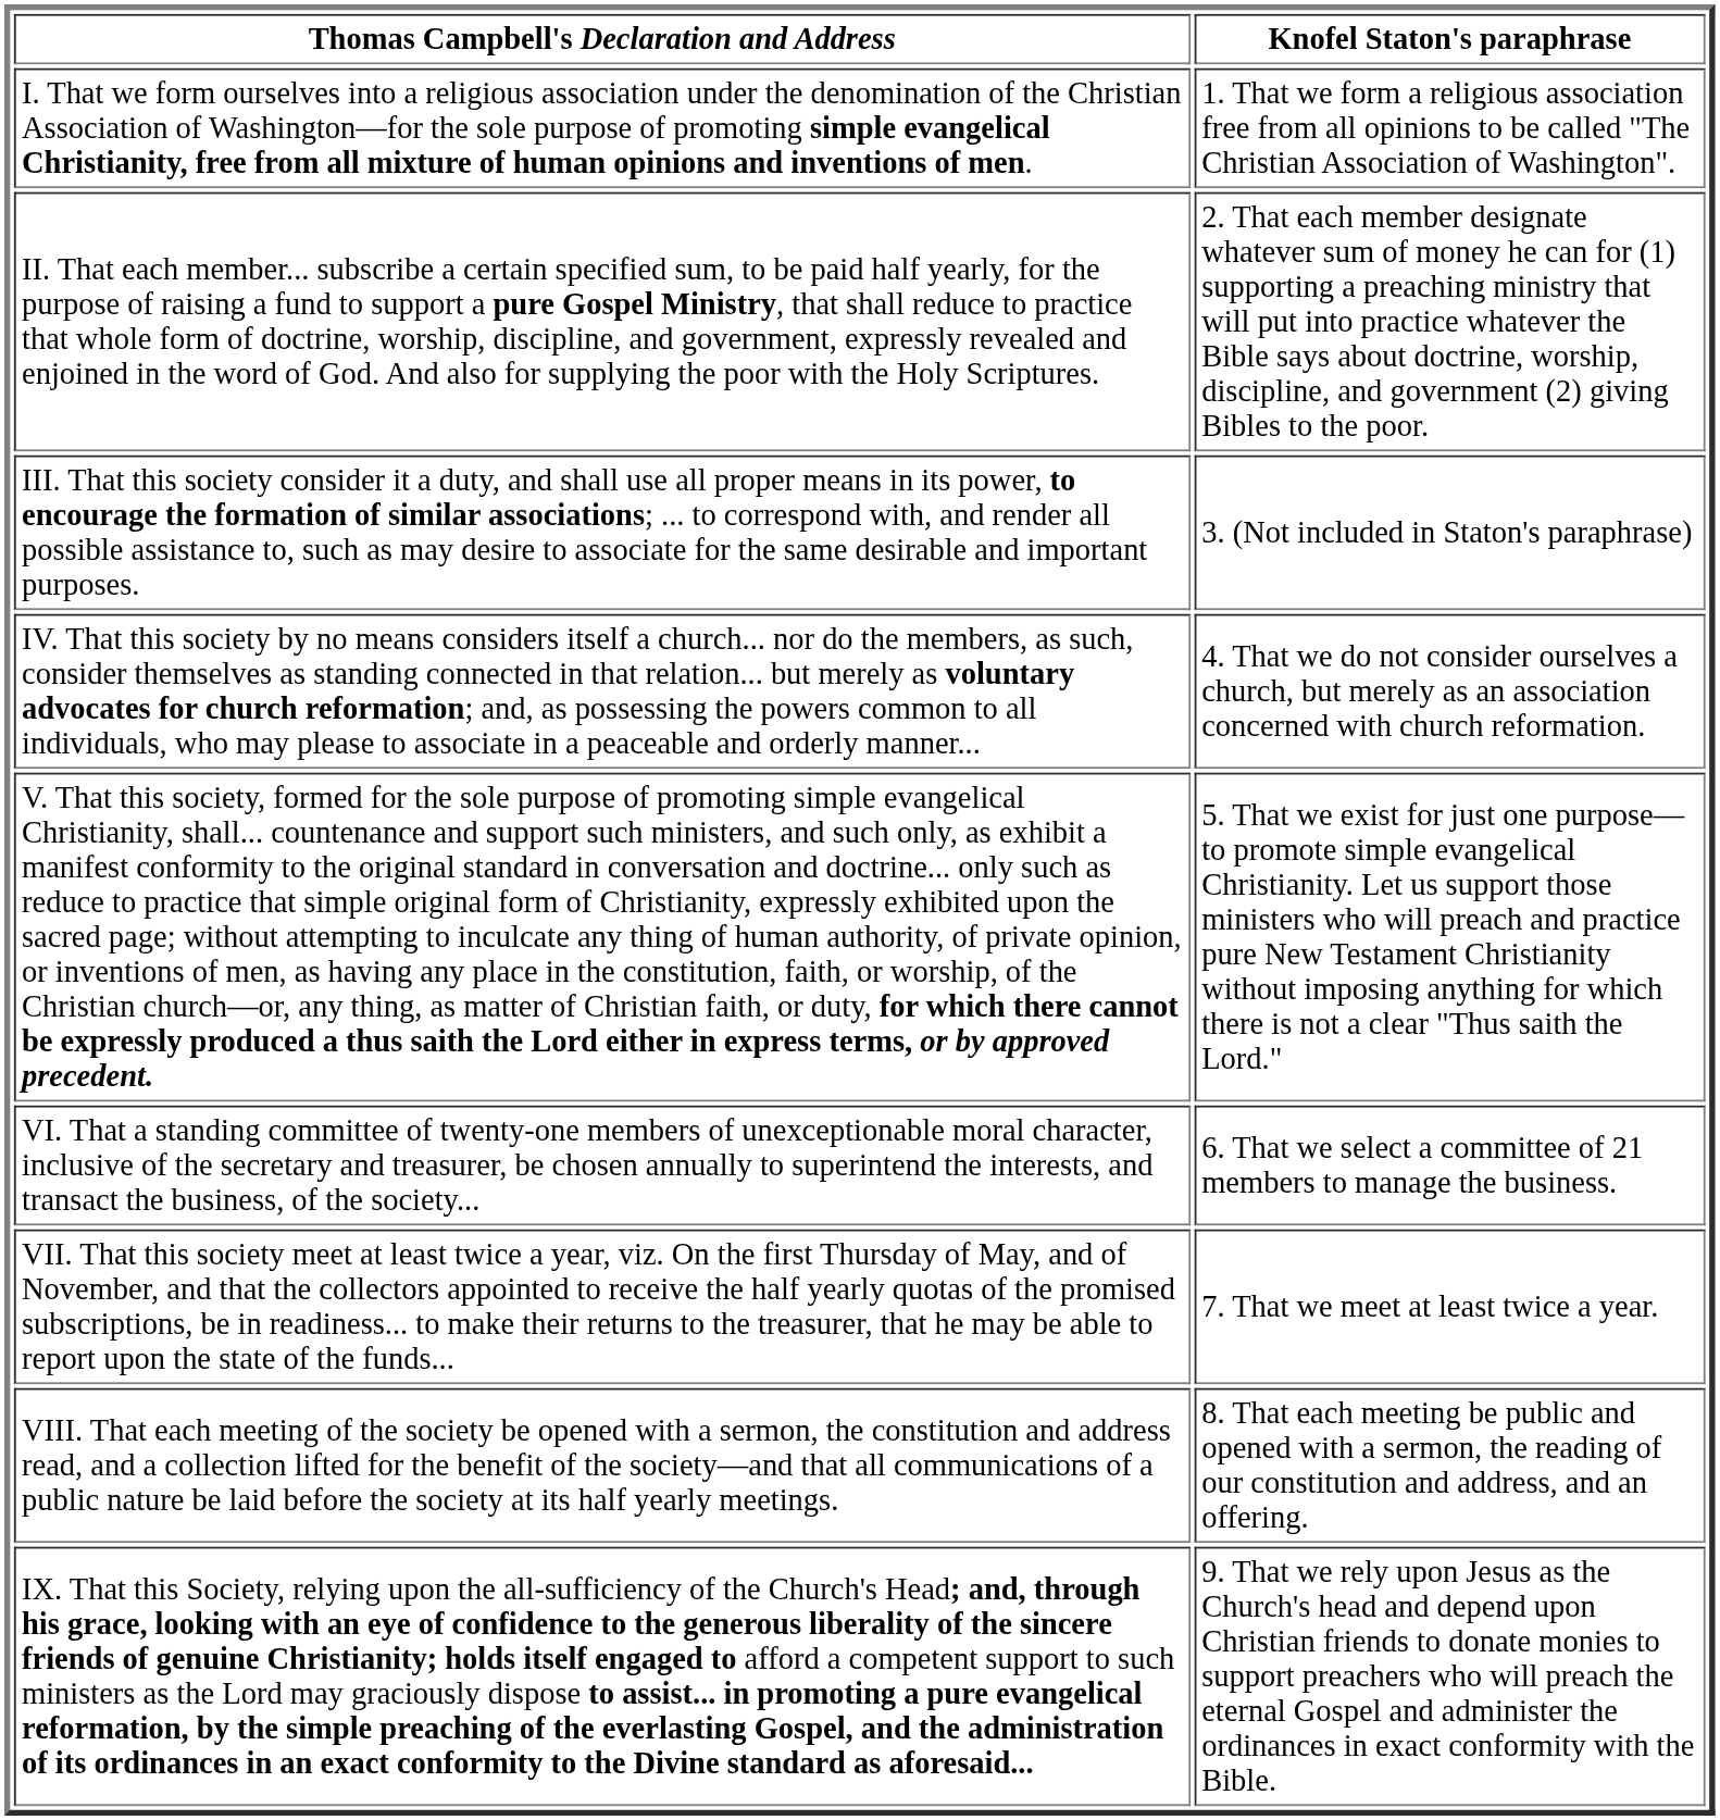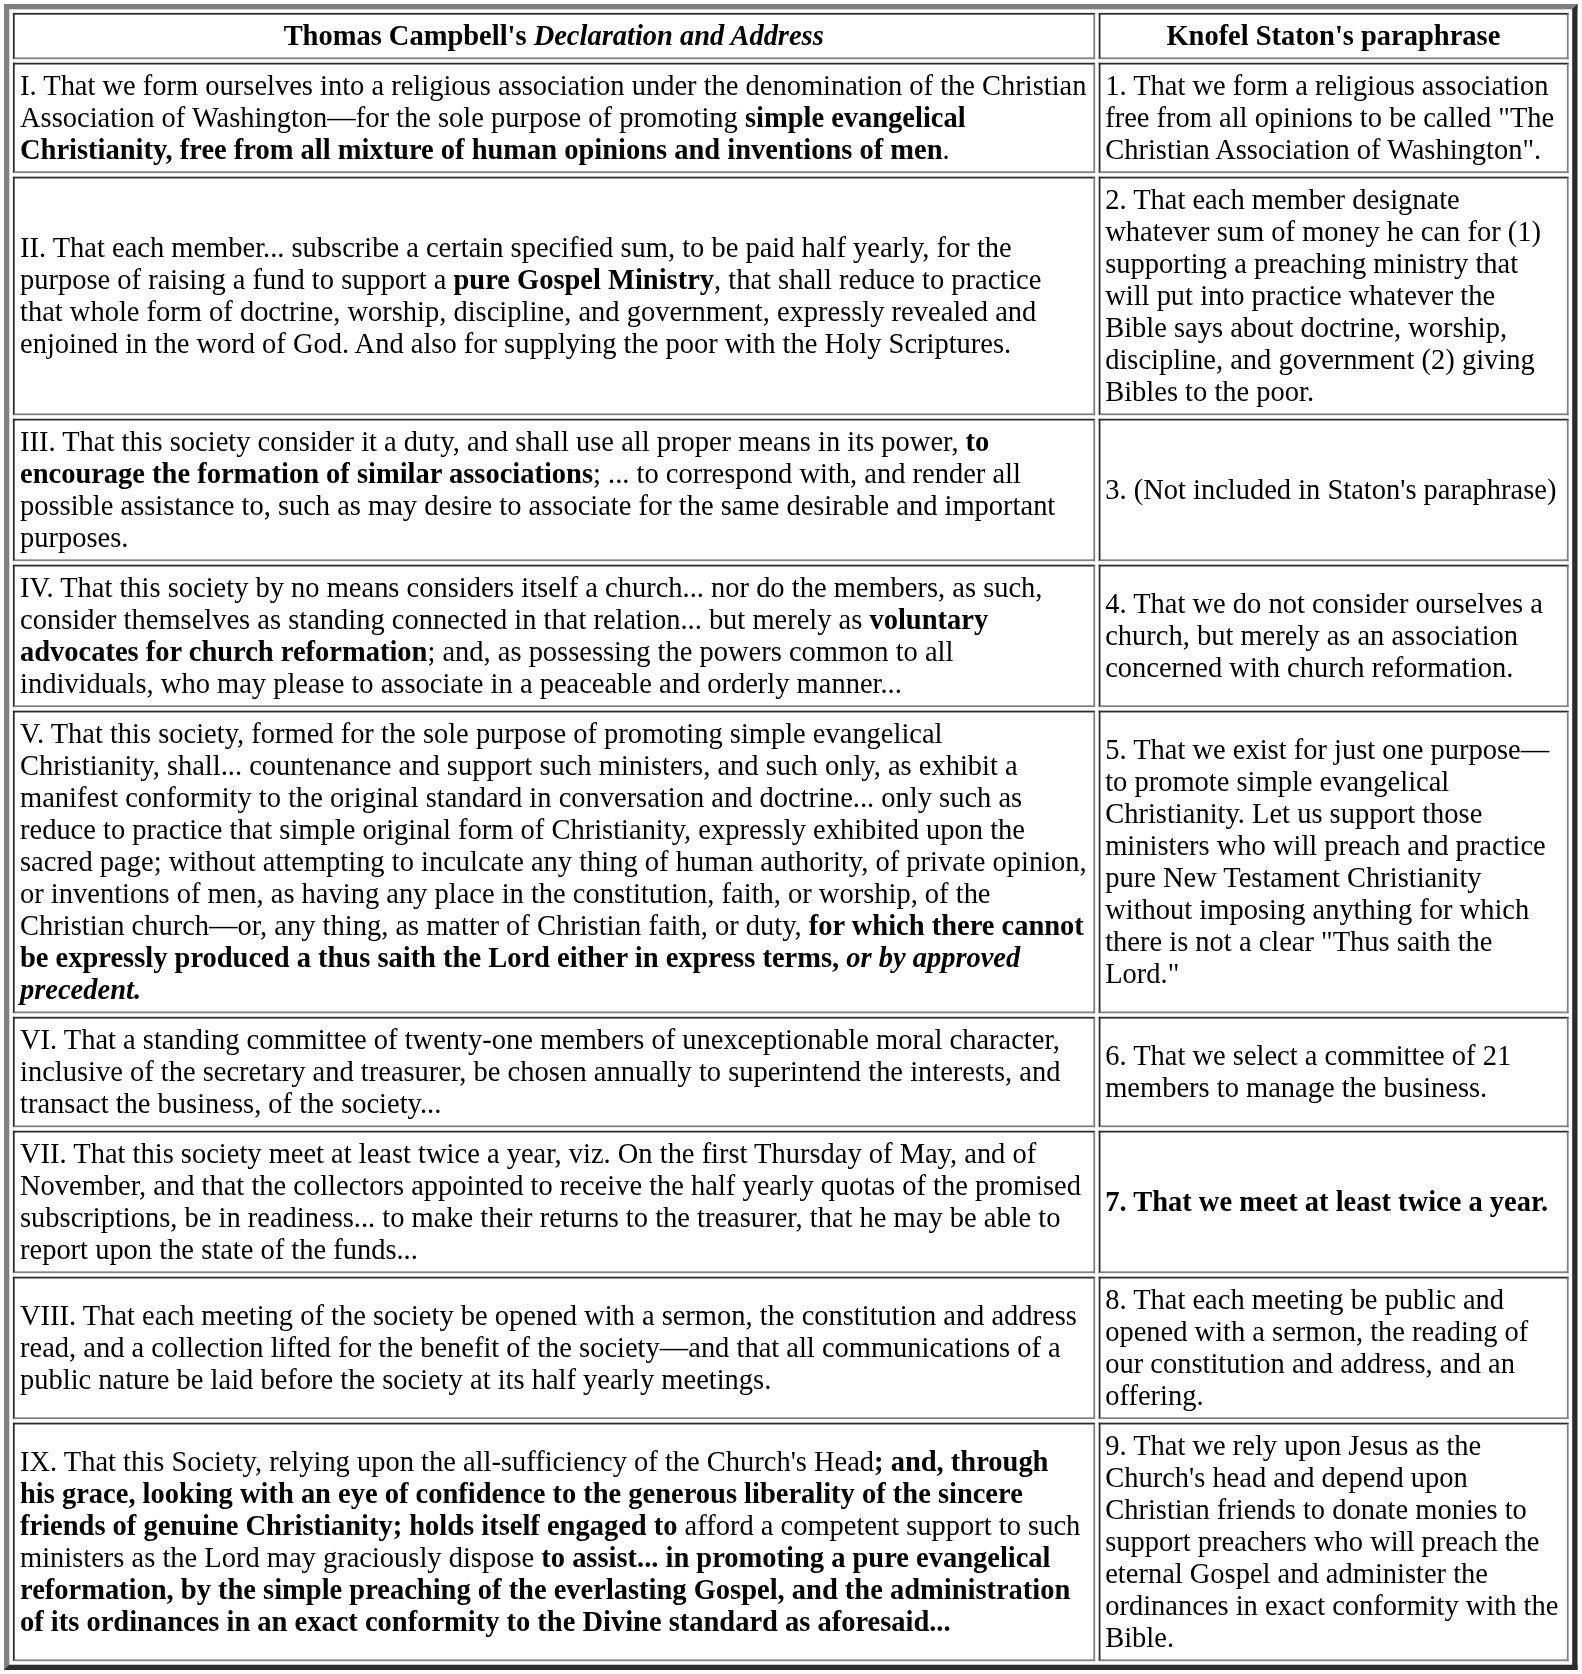row 8 | Knofel Staton's paraphrase: normal -> bold
